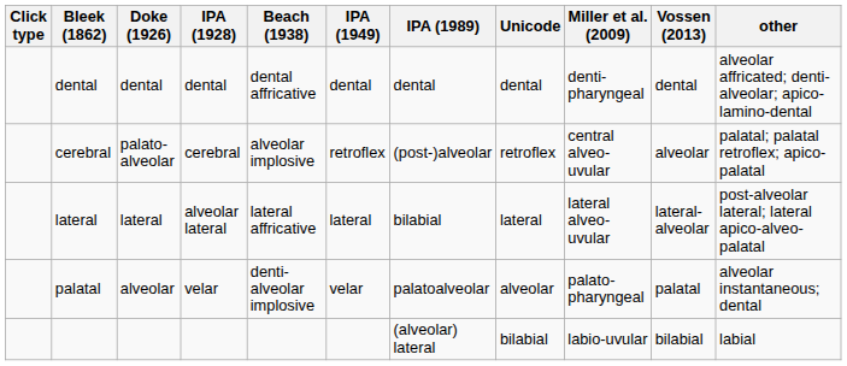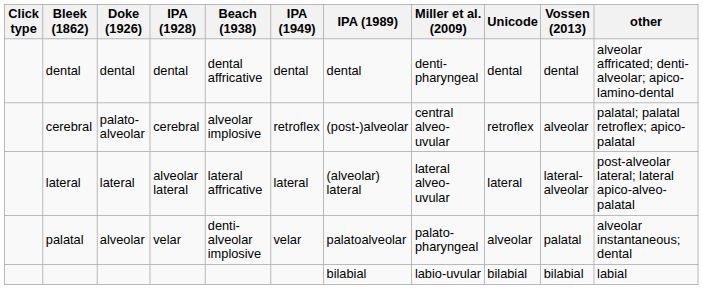columns swapped: Unicode <-> Miller et al. (2009)
row 4 | IPA (1989): bilabial -> (alveolar) lateral
row 6 | IPA (1989): (alveolar) lateral -> bilabial
